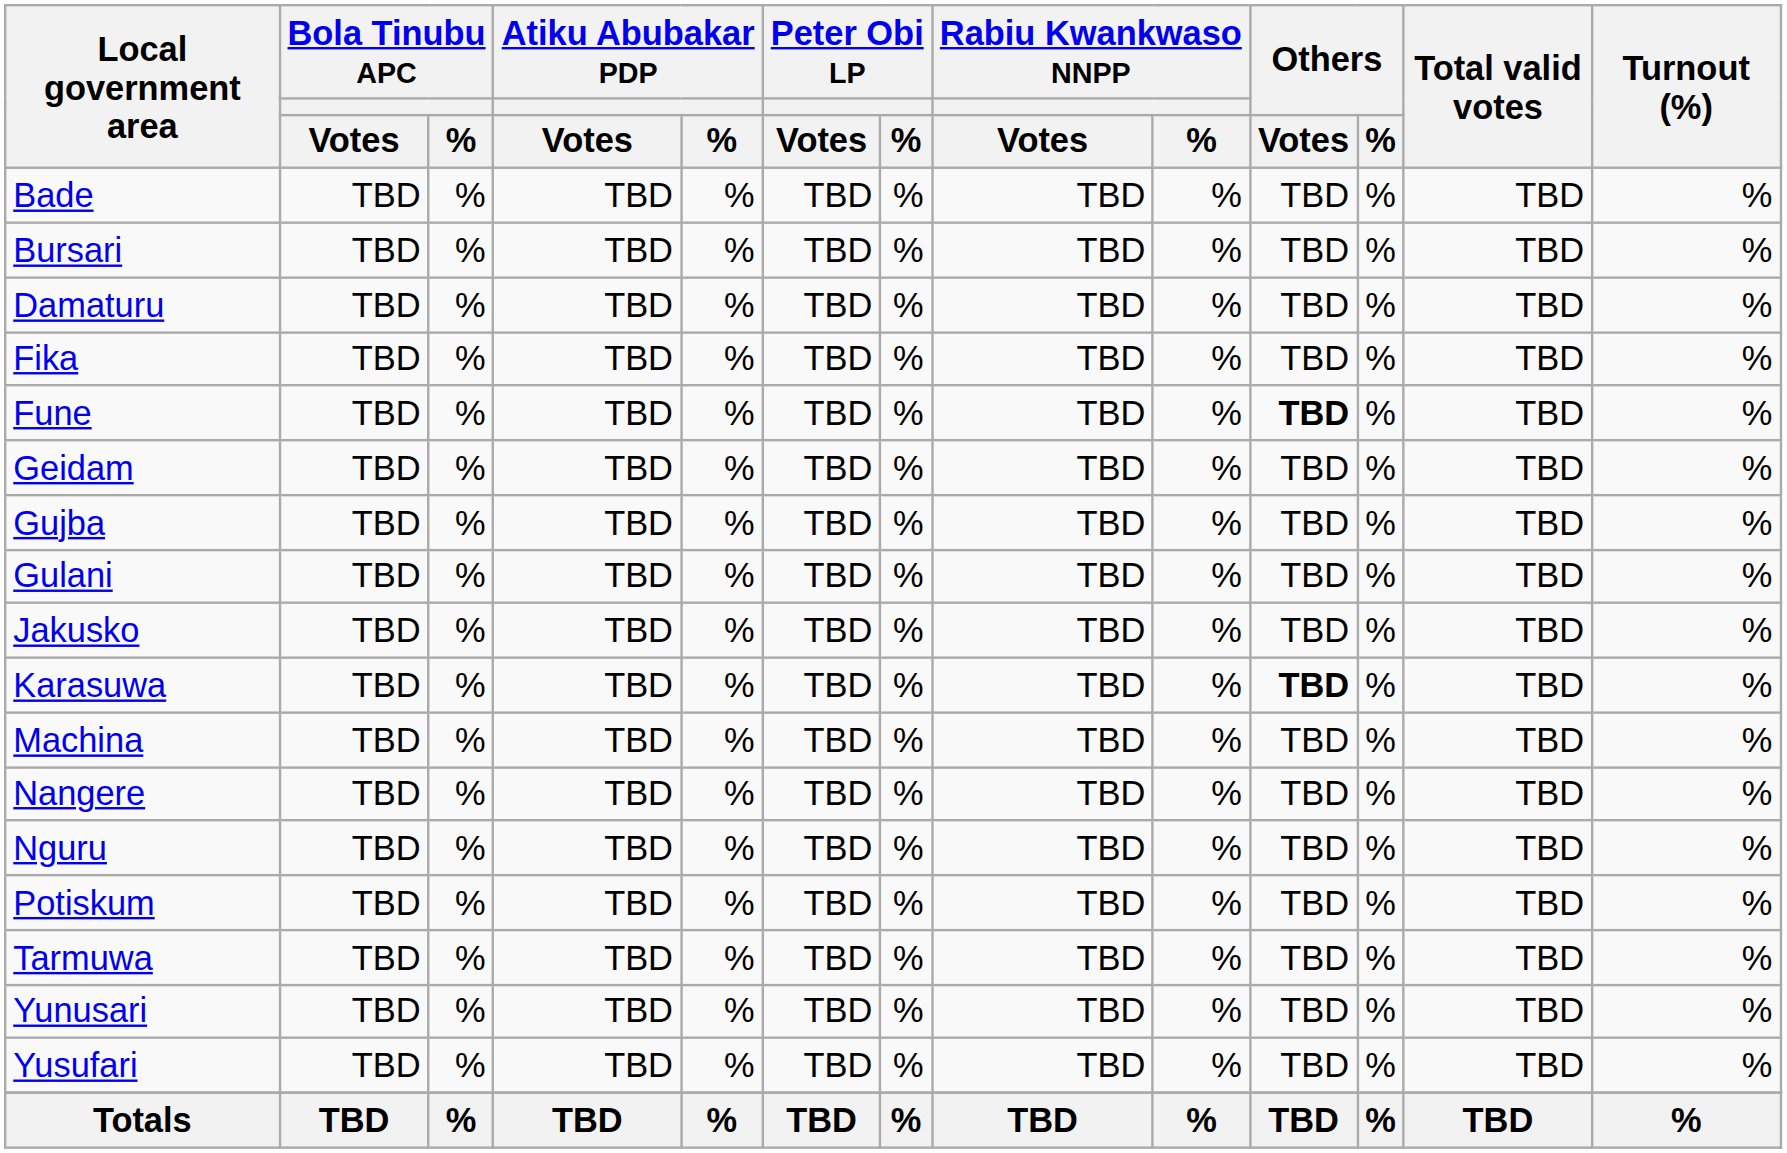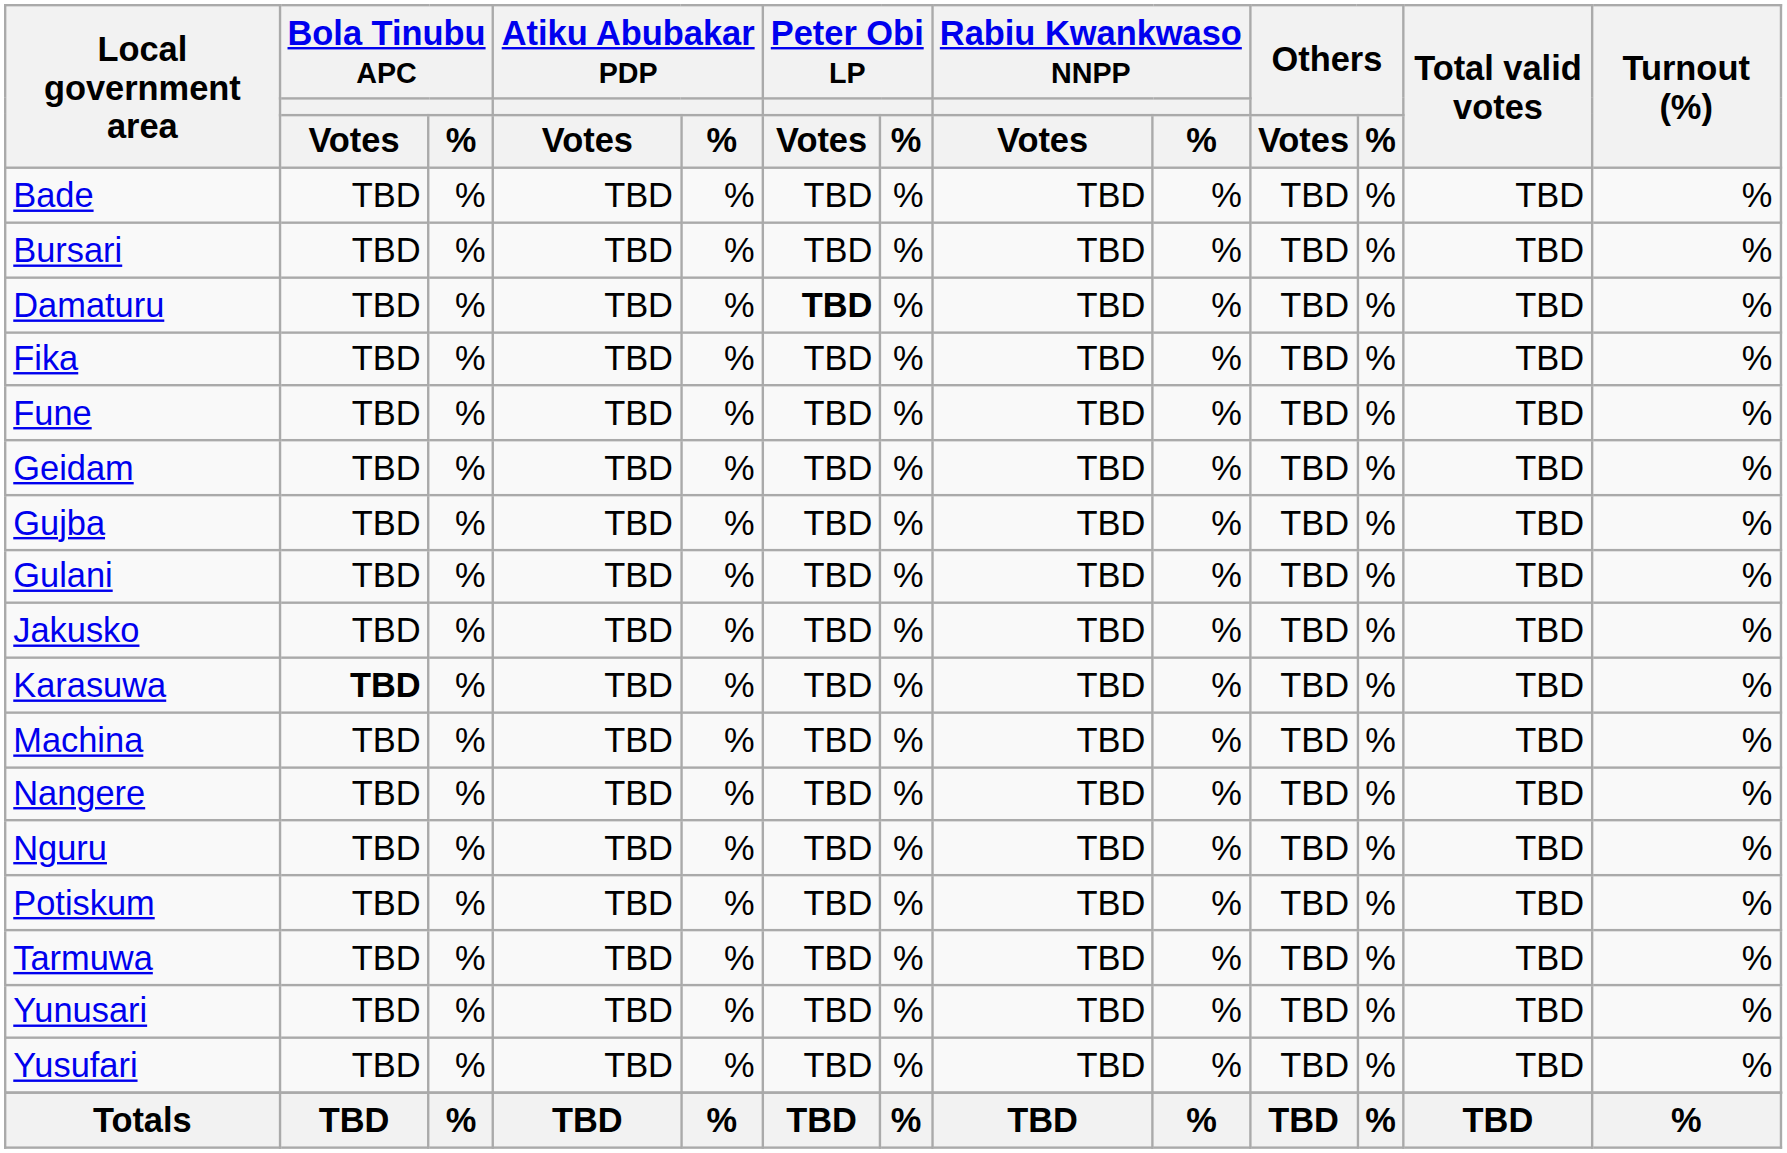Damaturu | Peter Obi LP / Votes: normal -> bold
Fune | Others / Votes: bold -> normal
Karasuwa | Bola Tinubu APC / Votes: normal -> bold
Karasuwa | Others / Votes: bold -> normal
